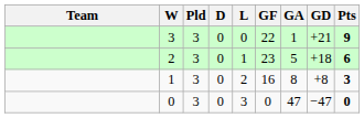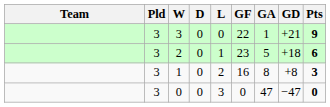columns swapped: Pld <-> W
